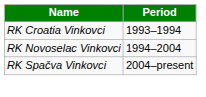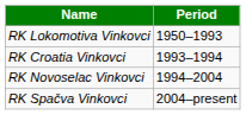+ row: RK Lokomotiva Vinkovci | 1950–1993
